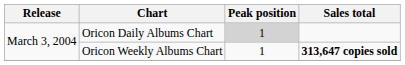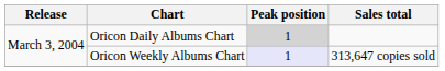Oricon Weekly Albums Chart | Peak position: no background -> lavender background
Oricon Weekly Albums Chart | Sales total: bold -> normal
